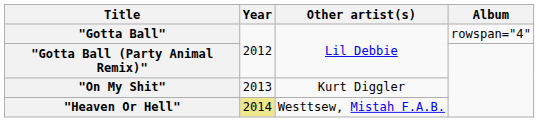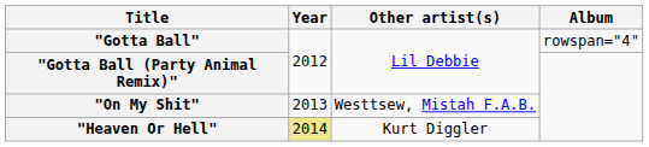"On My Shit" | Other artist(s): Kurt Diggler -> Westtsew, Mistah F.A.B.
"Heaven Or Hell" | Other artist(s): Westtsew, Mistah F.A.B. -> Kurt Diggler
